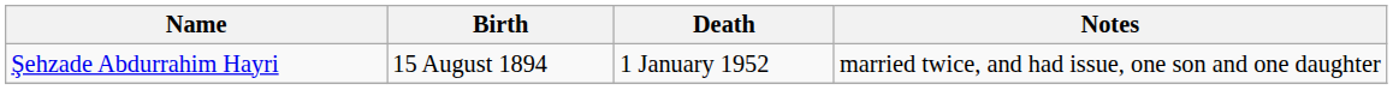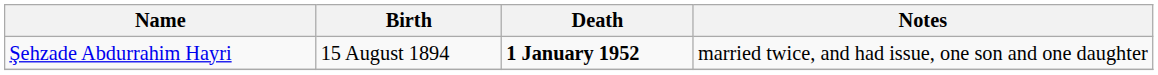Şehzade Abdurrahim Hayri | Death: normal -> bold
